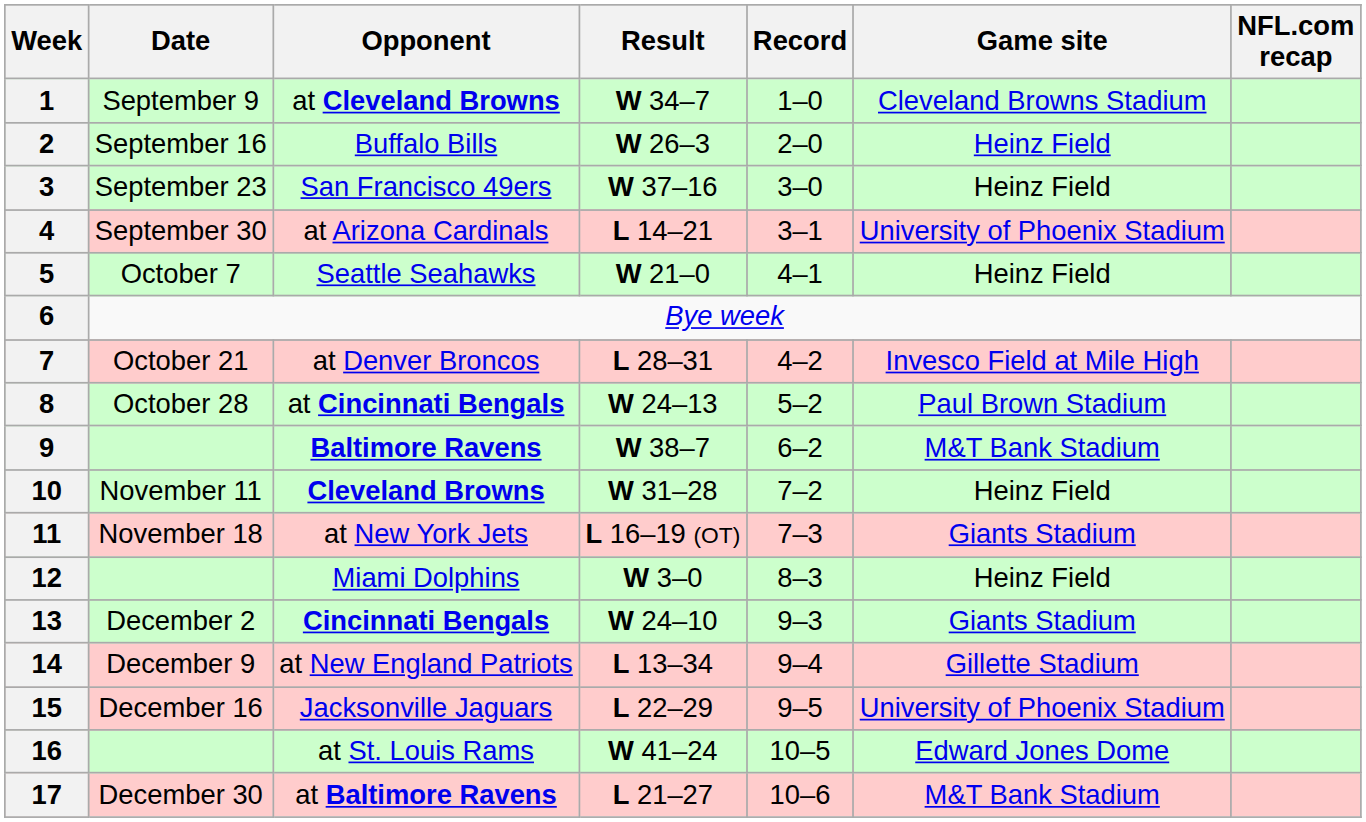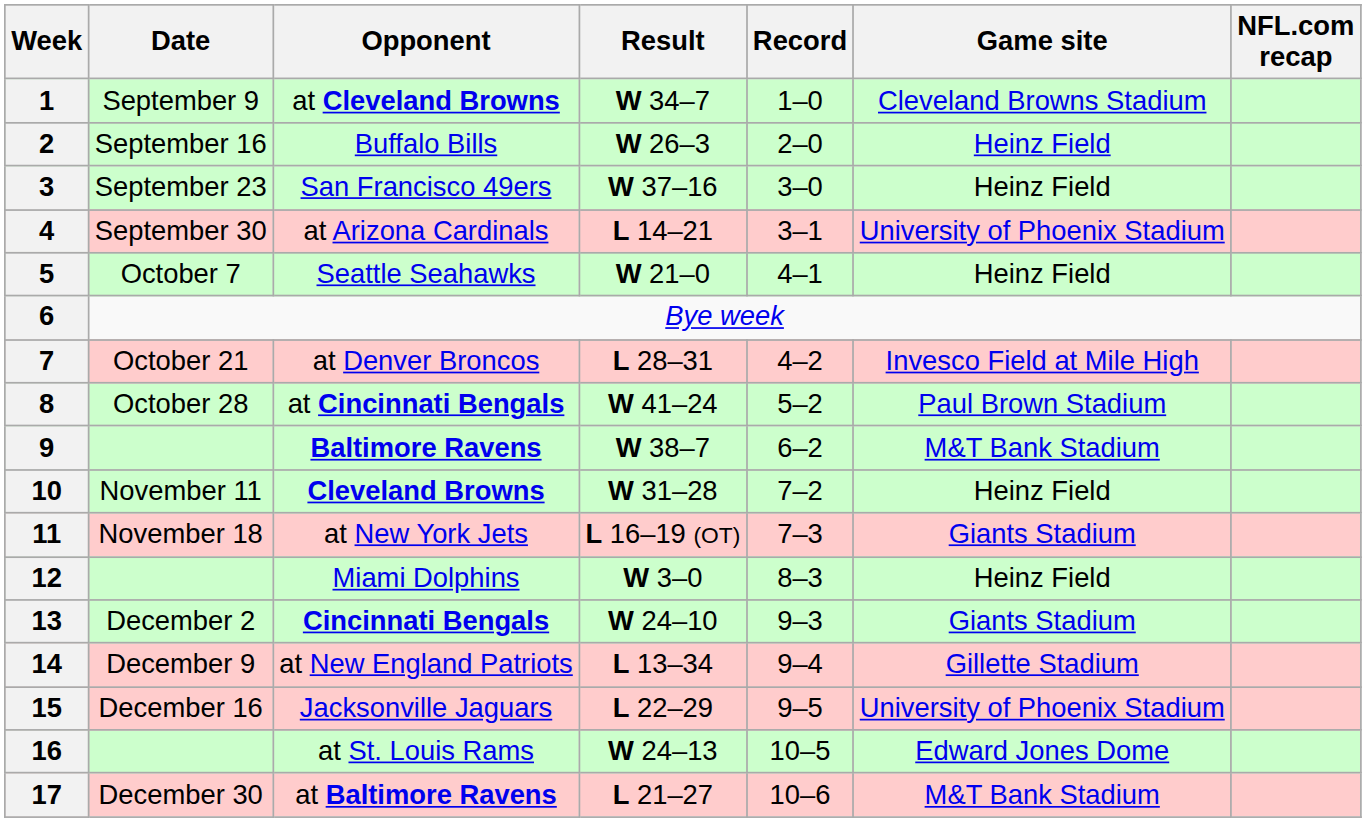8 | Result: W 24–13 -> W 41–24
16 | Result: W 41–24 -> W 24–13
